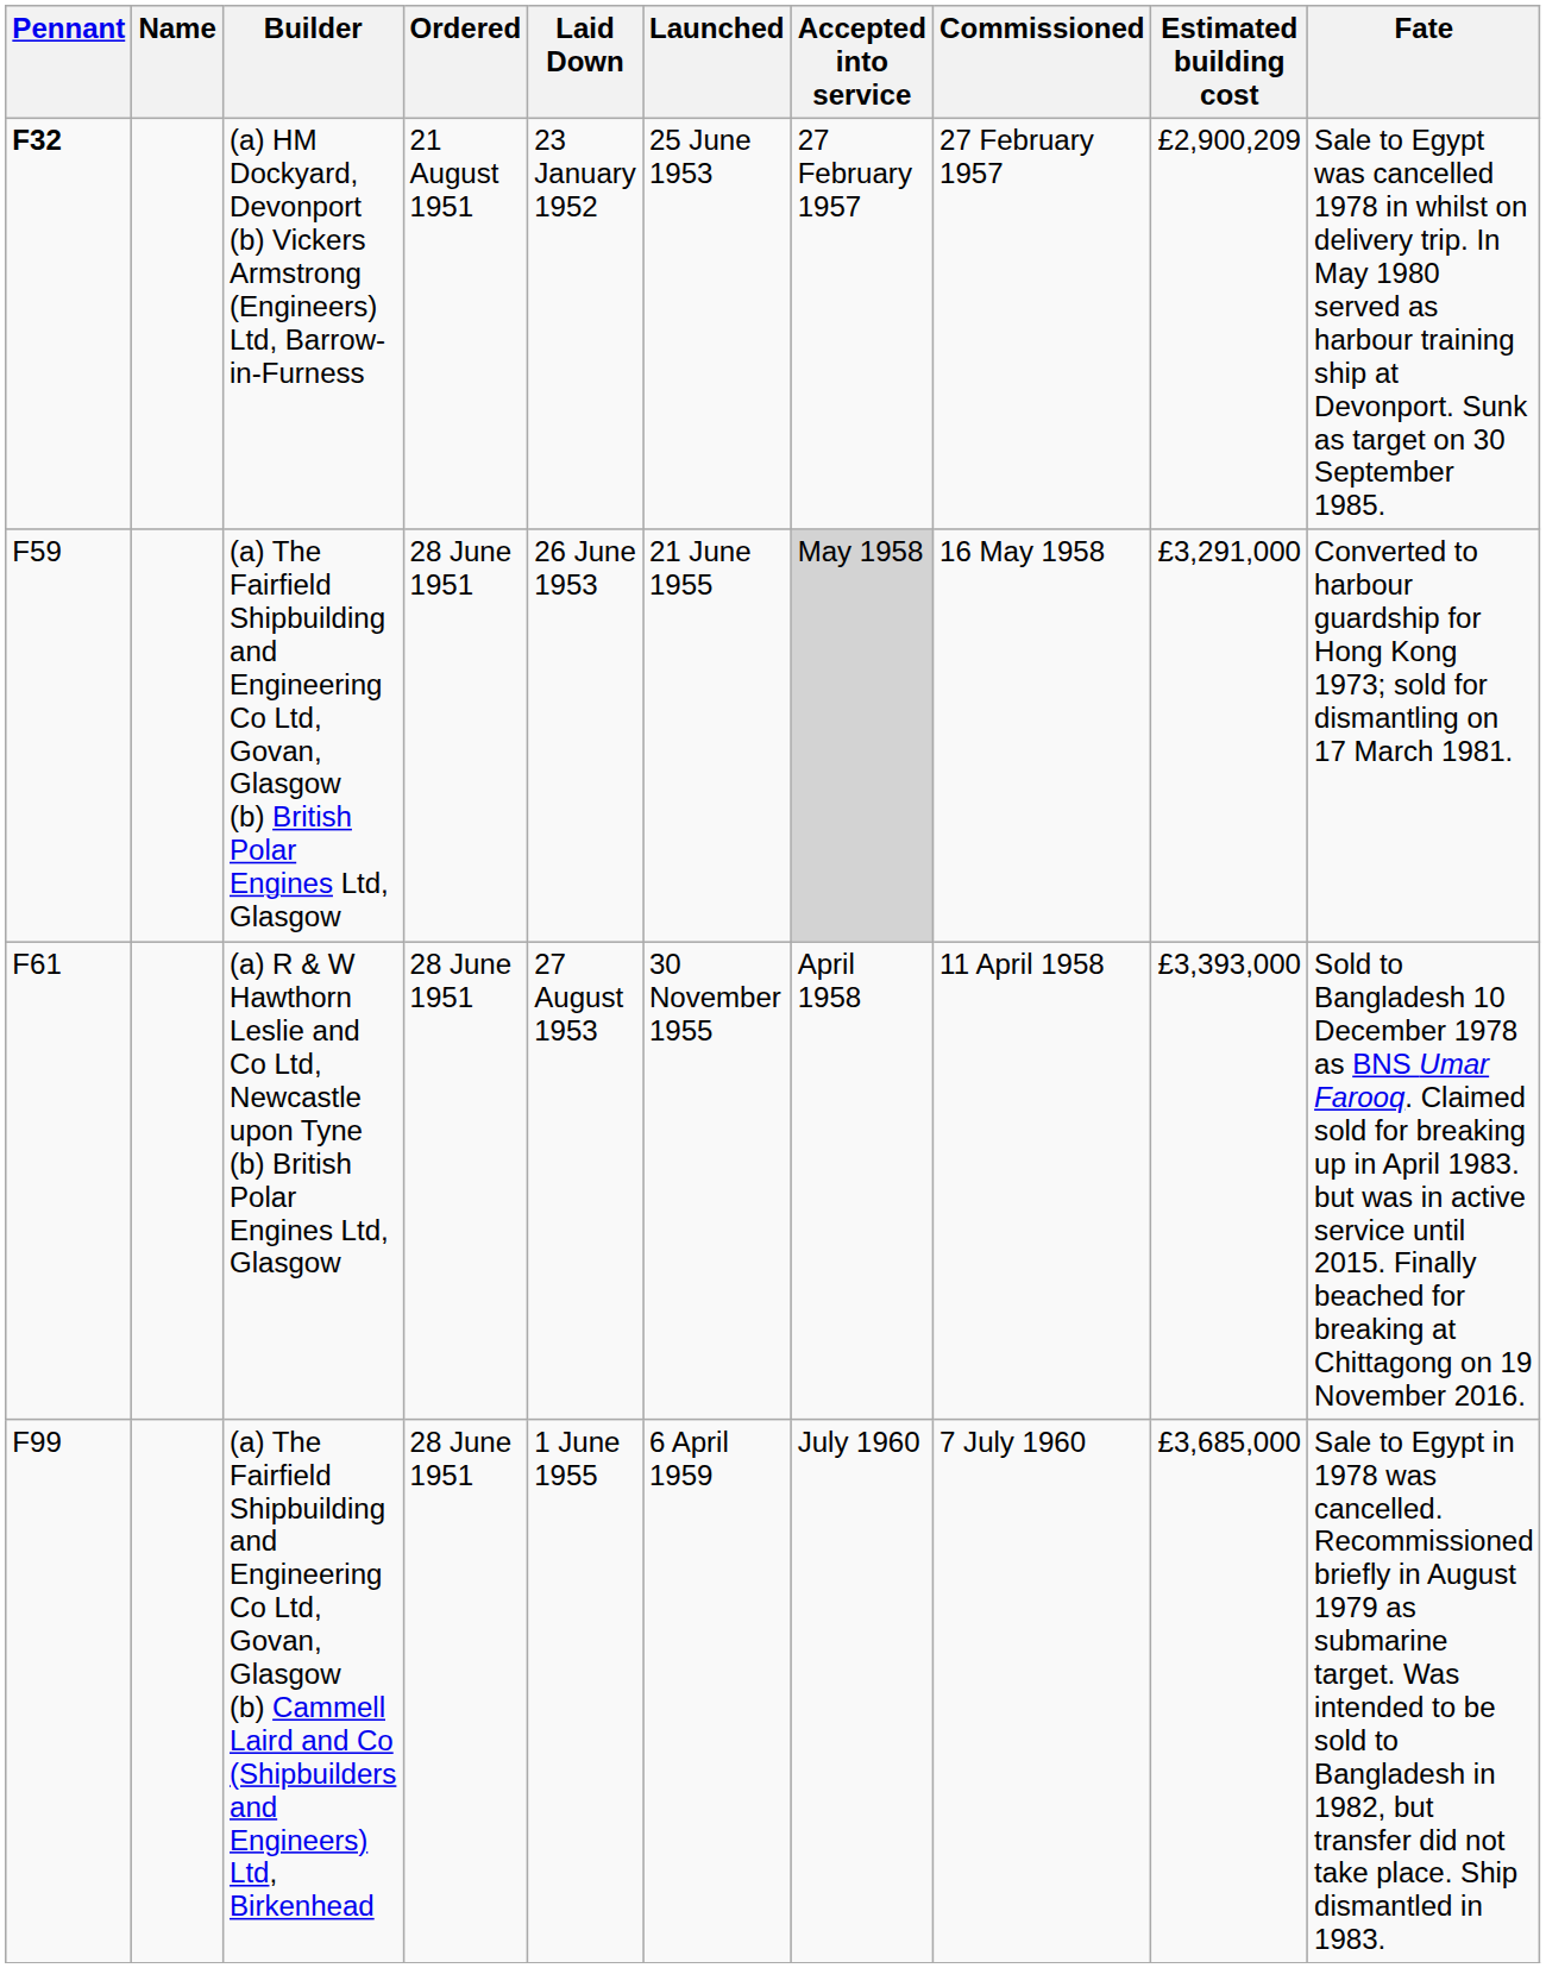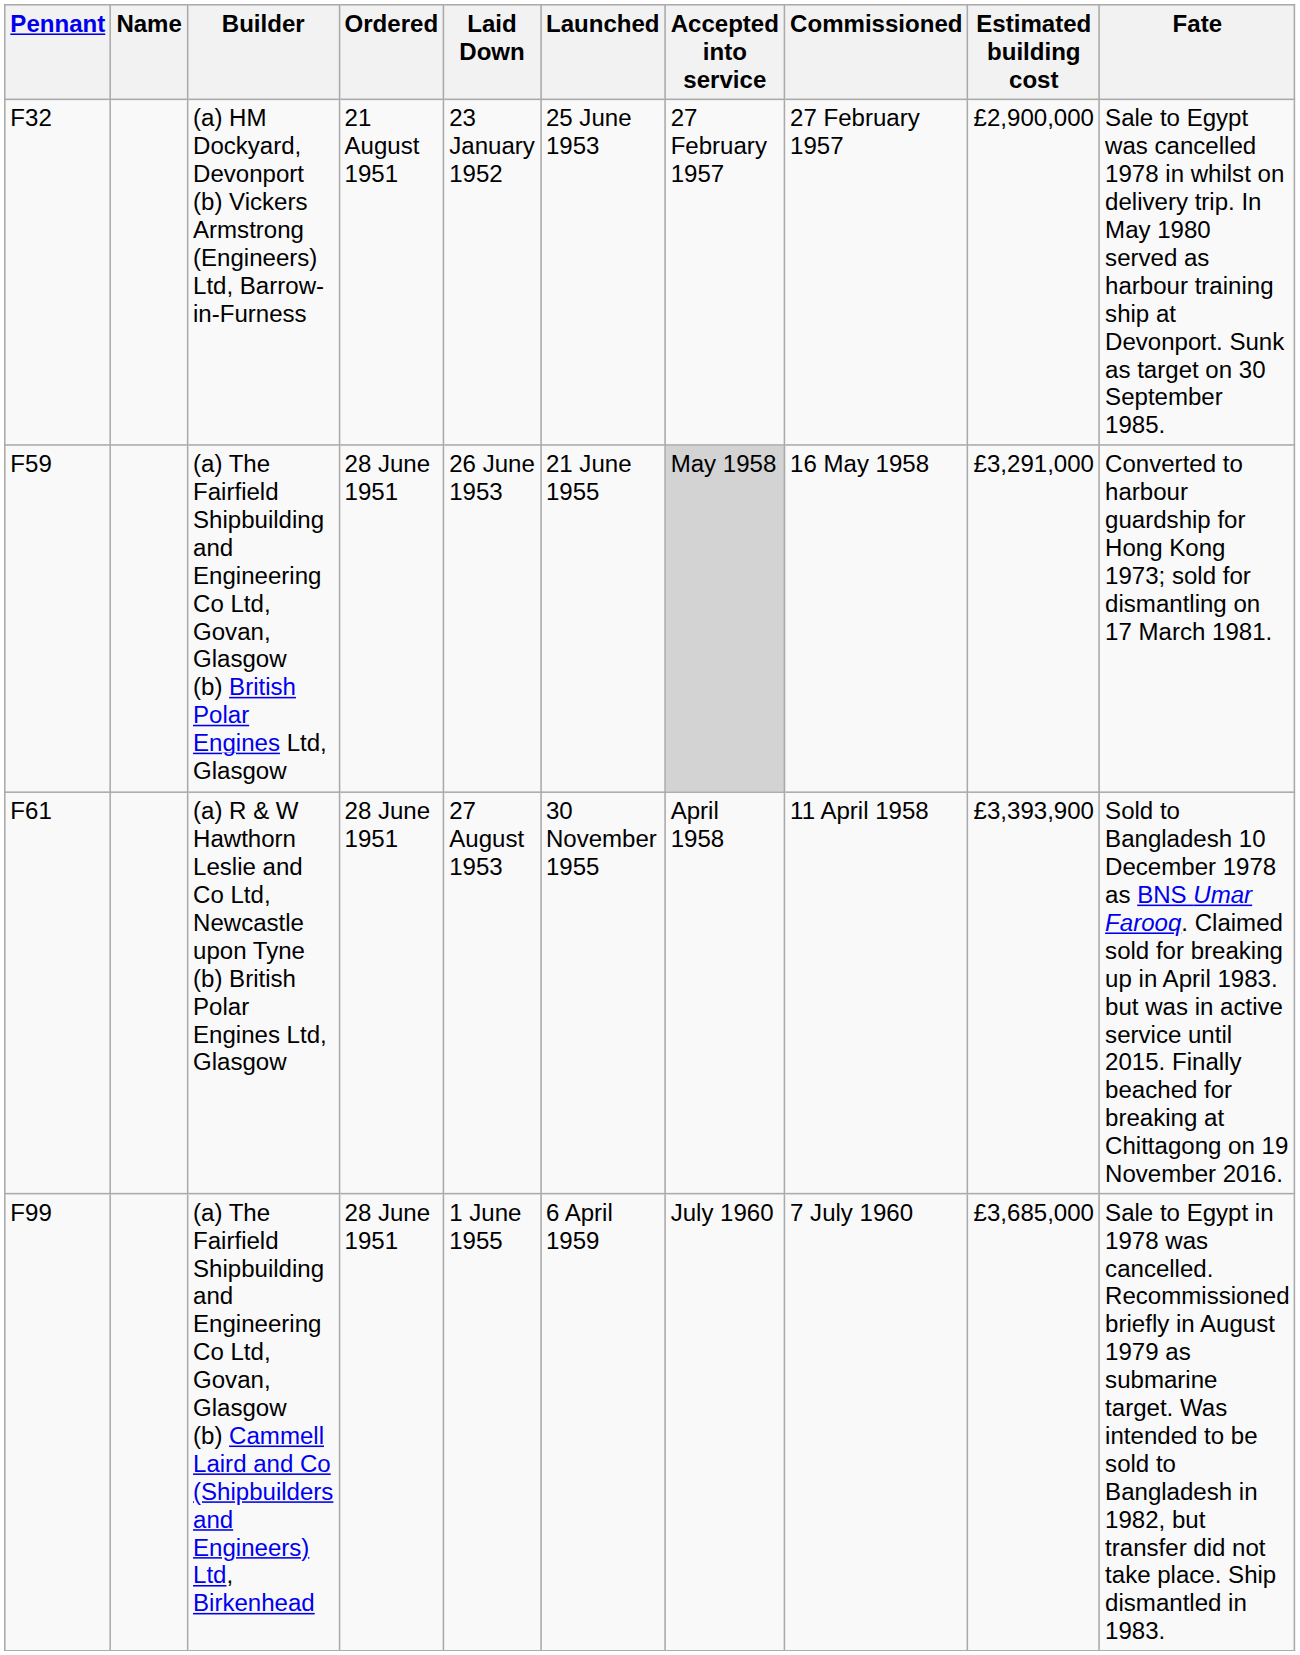row 2 | Pennant: bold -> normal
row 2 | Estimated building cost: £2,900,209 -> £2,900,000
row 4 | Estimated building cost: £3,393,000 -> £3,393,900
